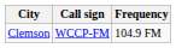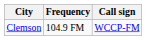columns swapped: Call sign <-> Frequency
